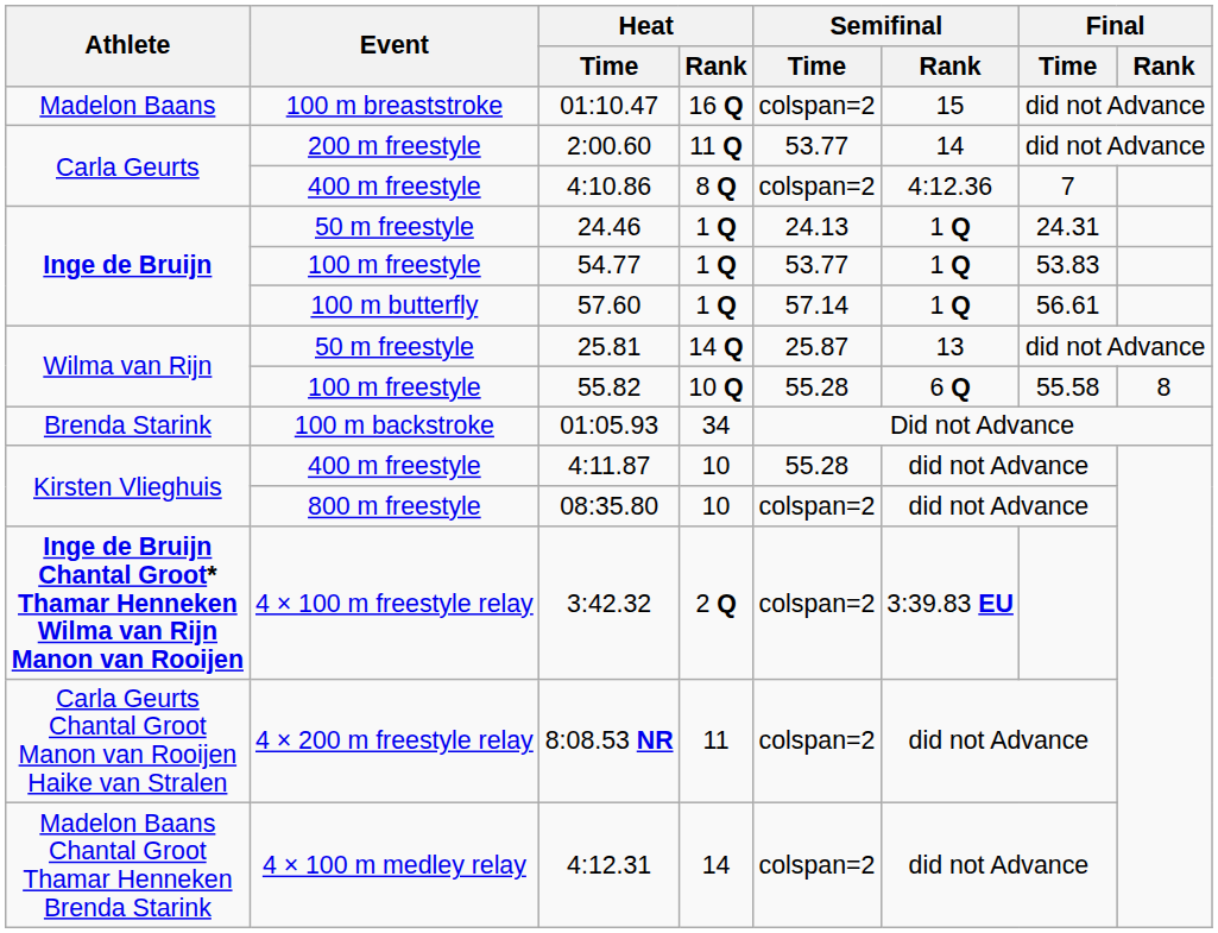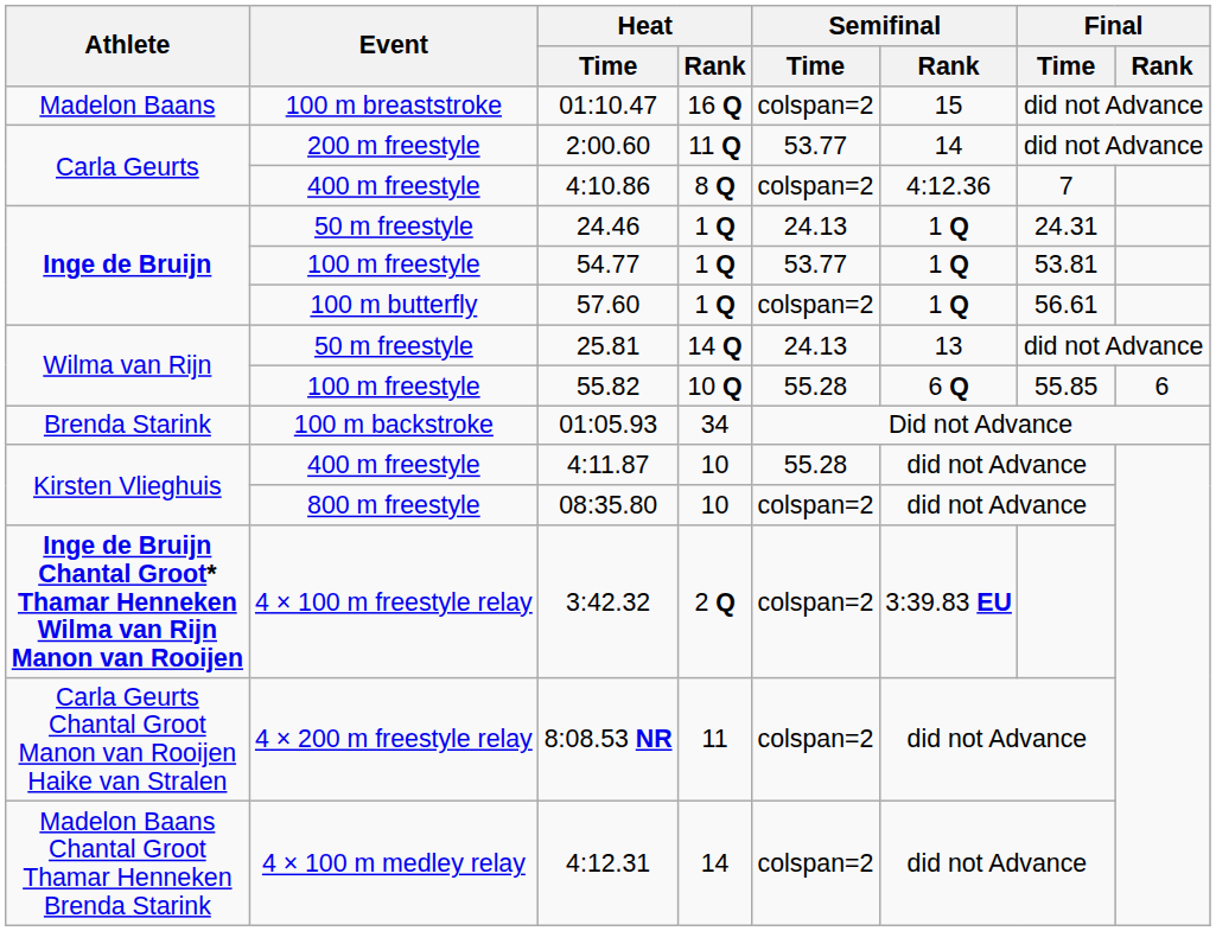54.77 | Final / Time: 53.83 -> 53.81
57.60 | Semifinal / Time: 57.14 -> colspan=2
25.81 | Semifinal / Time: 25.87 -> 24.13
55.82 | Final / Time: 55.58 -> 55.85
55.82 | Final / Rank: 8 -> 6
